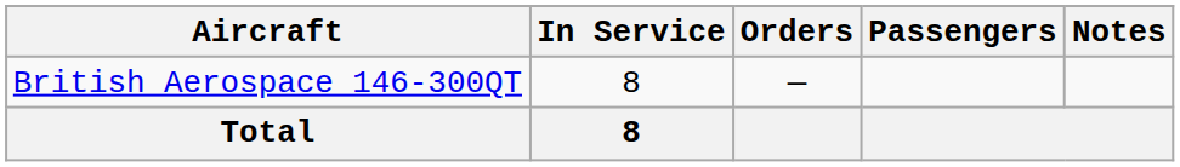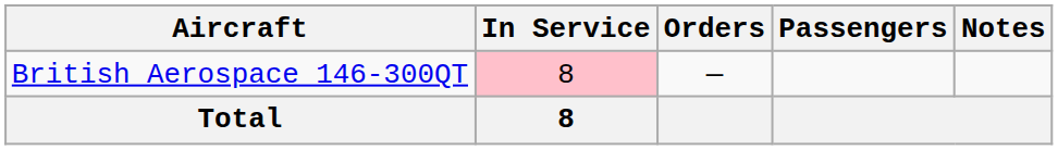British Aerospace 146-300QT | In Service: no background -> pink background
